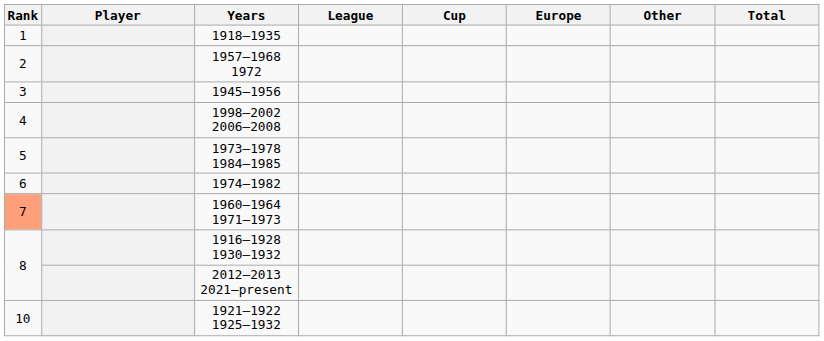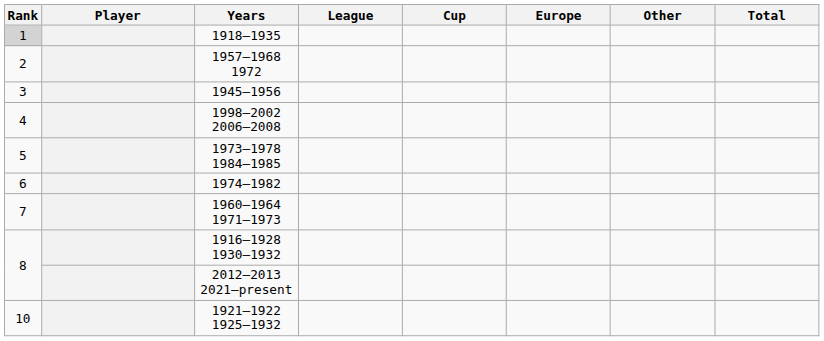1918–1935 | Rank: no background -> lightgrey background
1960–1964 1971–1973 | Rank: lightsalmon background -> no background
